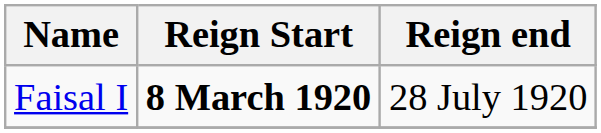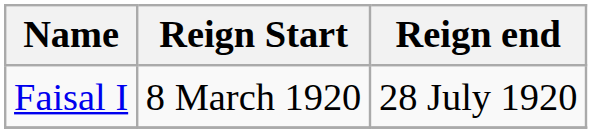Faisal I | Reign Start: bold -> normal
